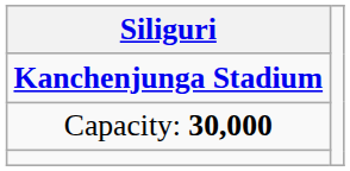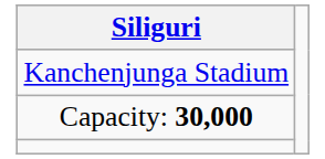Kanchenjunga Stadium | Siliguri: bold -> normal
